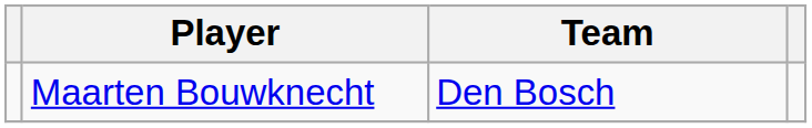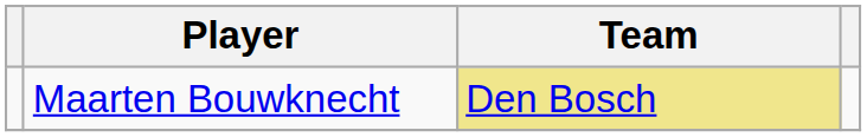Maarten Bouwknecht | Team: no background -> khaki background
